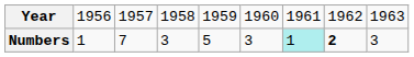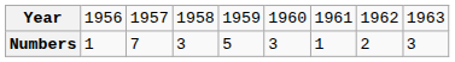Numbers | column 7: paleturquoise background -> no background
Numbers | column 8: bold -> normal
